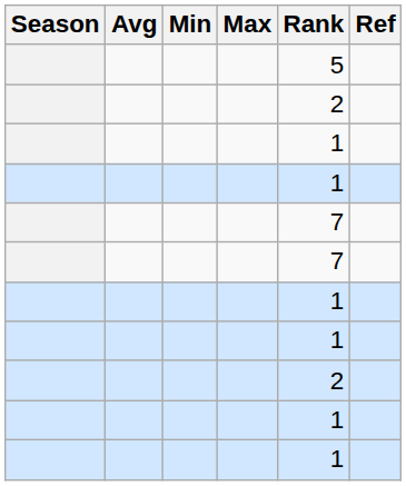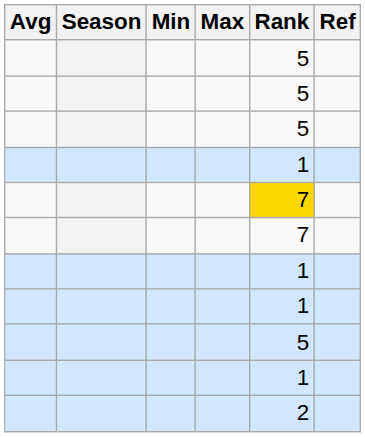columns swapped: Season <-> Avg
row 3 | Rank: 2 -> 5
row 4 | Rank: 1 -> 5
row 6 | Rank: no background -> gold background
row 10 | Rank: 2 -> 5
row 12 | Rank: 1 -> 2
